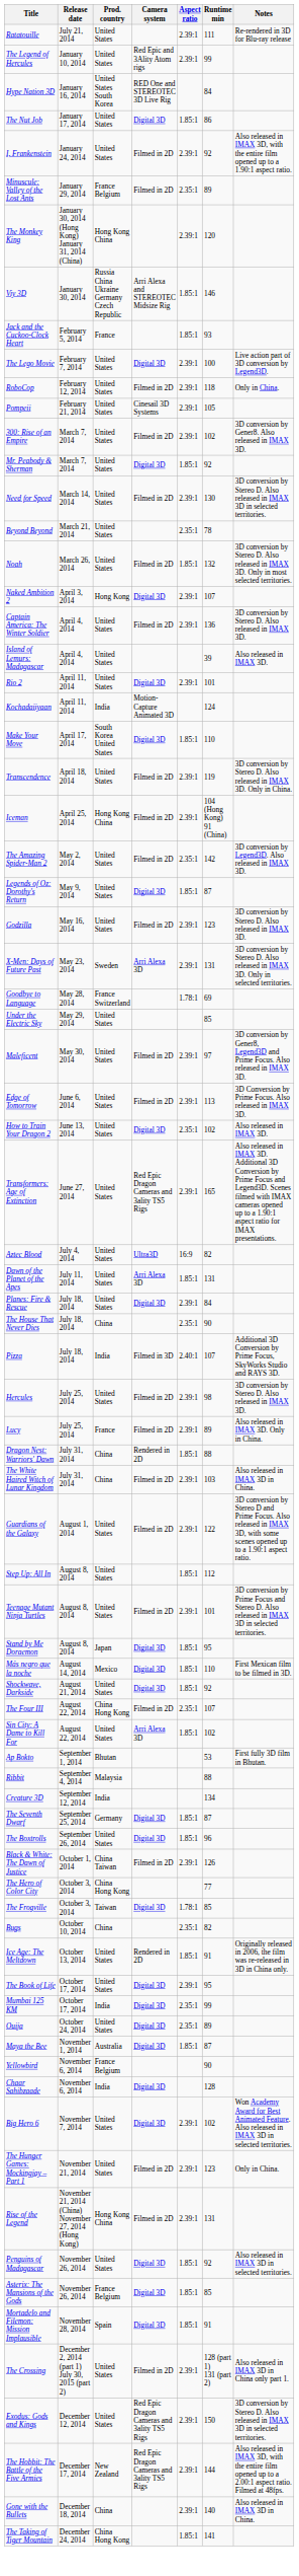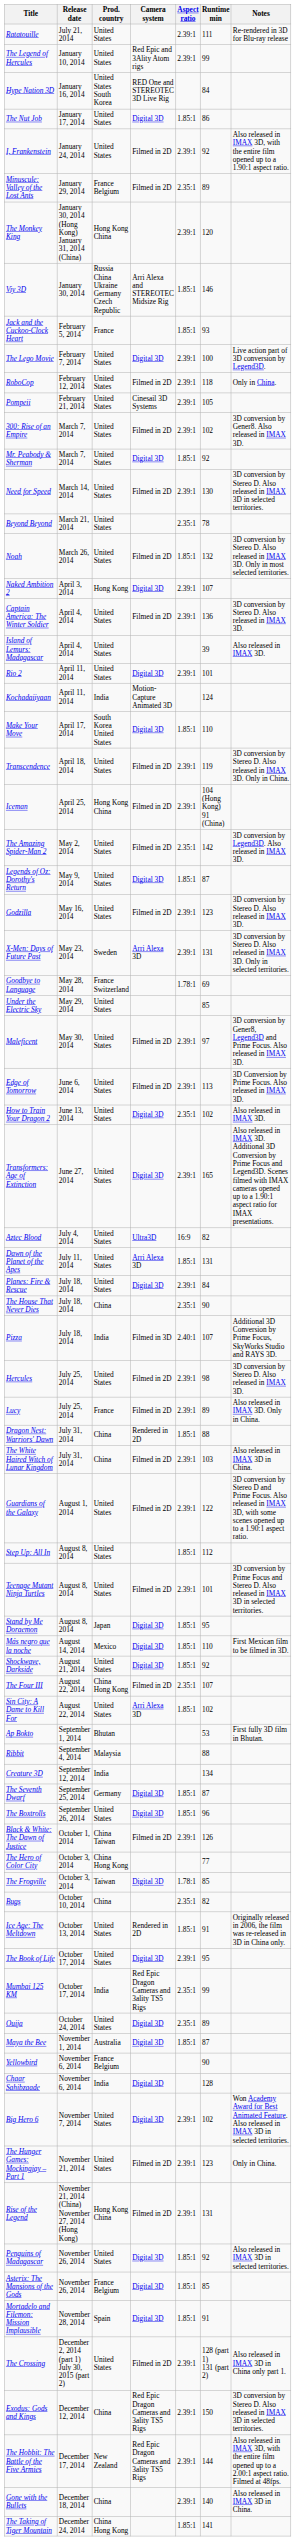Transformers: Age of Extinction | Camera system: Red Epic Dragon Cameras and 3ality TS5 Rigs -> Digital 3D
Mumbai 125 KM | Camera system: Digital 3D -> Red Epic Dragon Cameras and 3ality TS5 Rigs
Exodus: Gods and Kings | Prod. country: United States -> China
